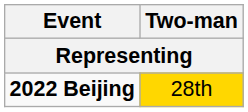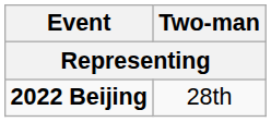2022 Beijing | Two-man: gold background -> no background
